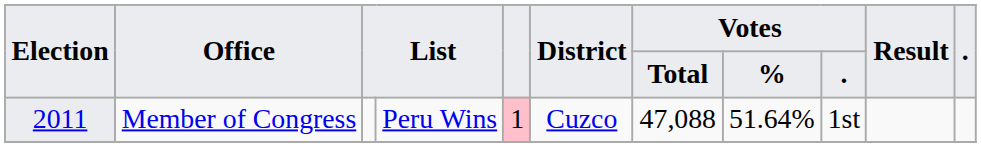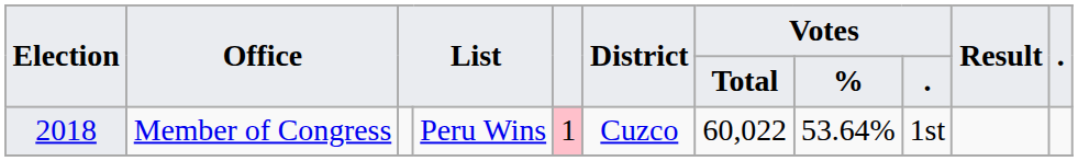Member of Congress | Election: 2011 -> 2018
Member of Congress | Votes / Total: 47,088 -> 60,022
Member of Congress | Votes / %: 51.64% -> 53.64%
